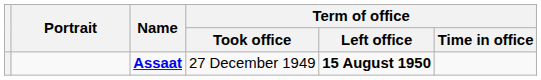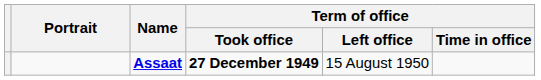Assaat | Term of office / Took office: normal -> bold
Assaat | Term of office / Left office: bold -> normal
